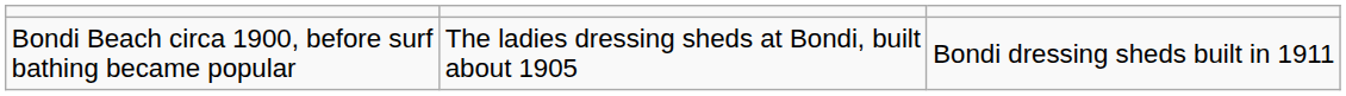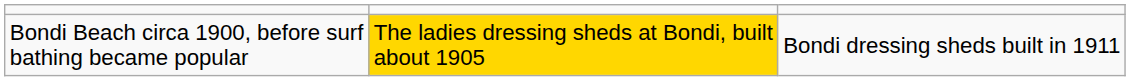Bondi Beach circa 1900, before surf bathing became popular | column 2: no background -> gold background
